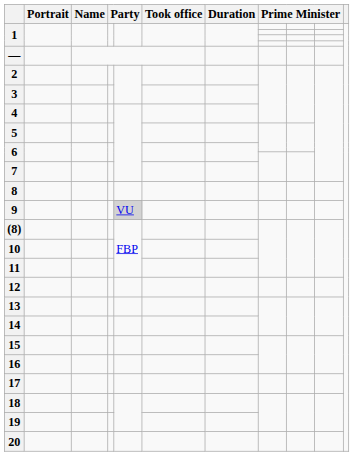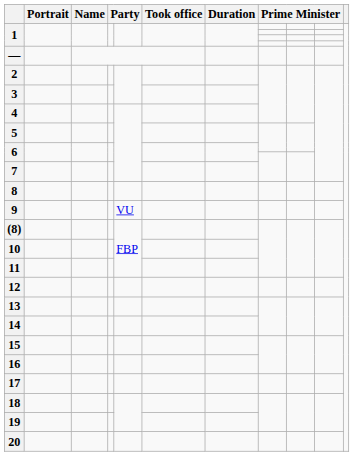9 | column 5: lightgrey background -> no background
